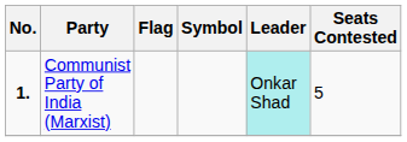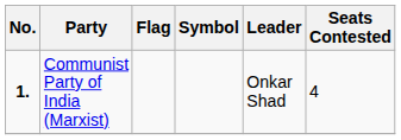Communist Party of India (Marxist) | Leader: paleturquoise background -> no background
Communist Party of India (Marxist) | Seats Contested: 5 -> 4
